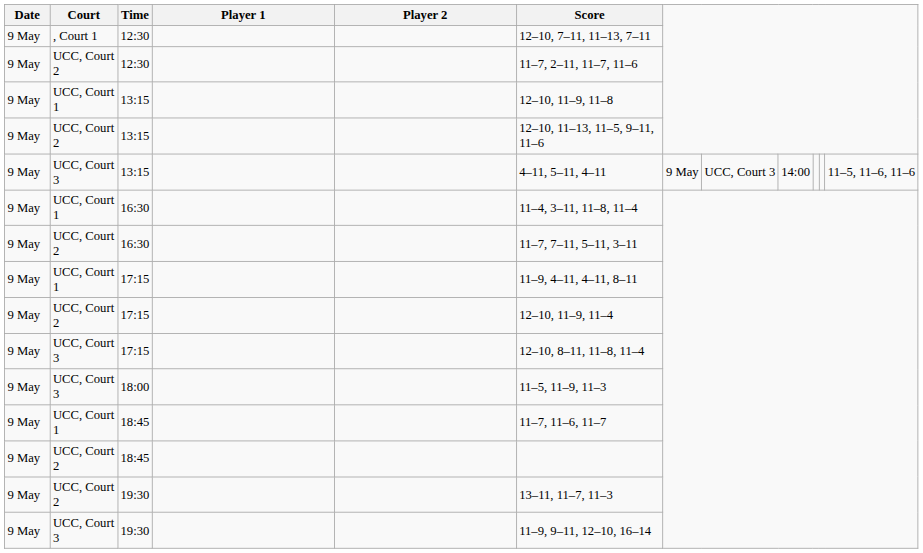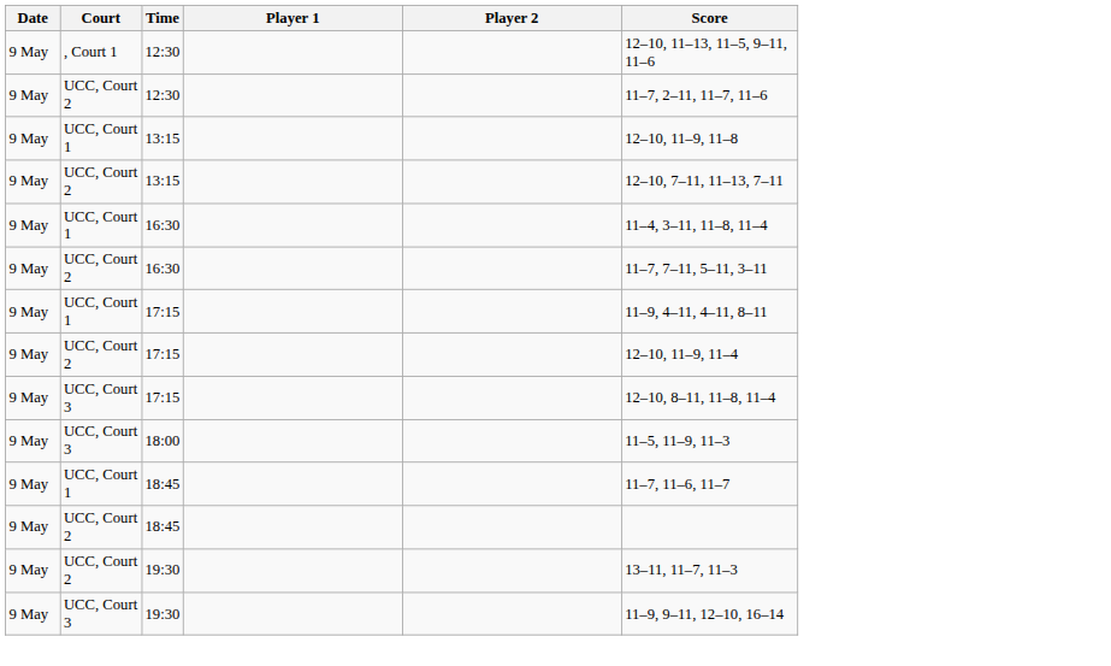, Court 1 / 12:30 | Score: 12–10, 7–11, 11–13, 7–11 -> 12–10, 11–13, 11–5, 9–11, 11–6
UCC, Court 2 / 13:15 | Score: 12–10, 11–13, 11–5, 9–11, 11–6 -> 12–10, 7–11, 11–13, 7–11
- row: 9 May | UCC, Court 3 | 13:15 | 4–11, 5–11, 4–11 | 9 May | UCC, Court 3 | 14:00 | 11–5, 11–6, 11–6
